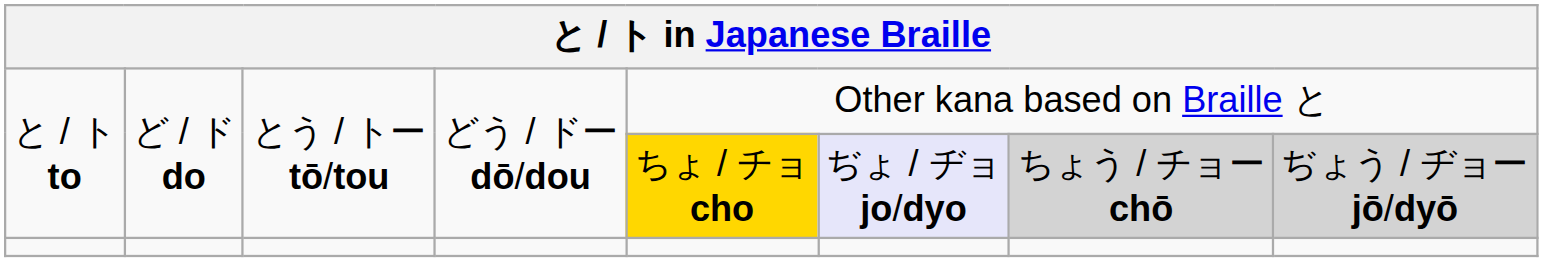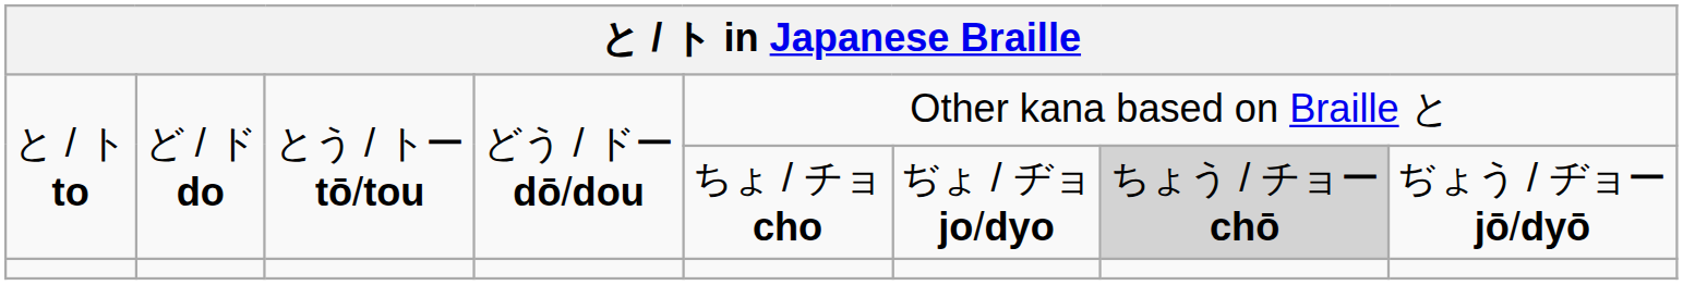row 3 | column 5: gold background -> no background
row 3 | column 6: lavender background -> no background
row 3 | column 8: lightgrey background -> no background
